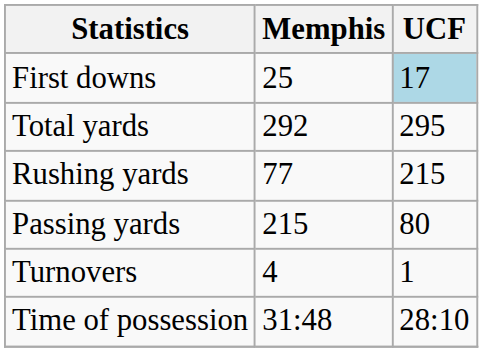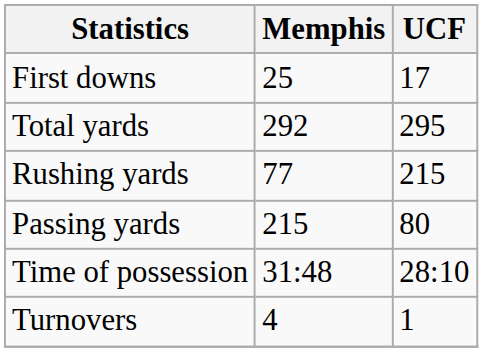First downs | UCF: lightblue background -> no background
rows swapped: Turnovers <-> Time of possession
